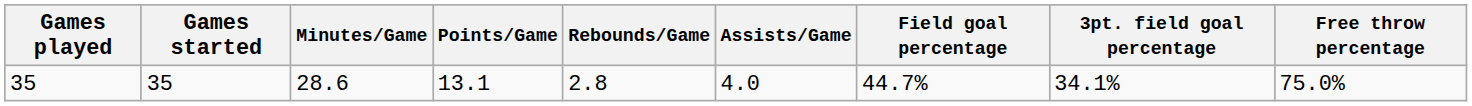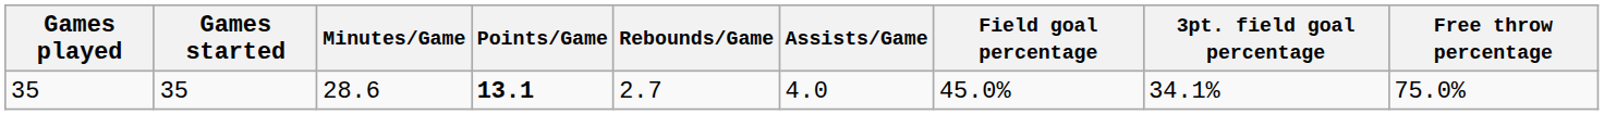row 2 | Points/Game: normal -> bold
row 2 | Rebounds/Game: 2.8 -> 2.7
row 2 | Field goal percentage: 44.7% -> 45.0%
